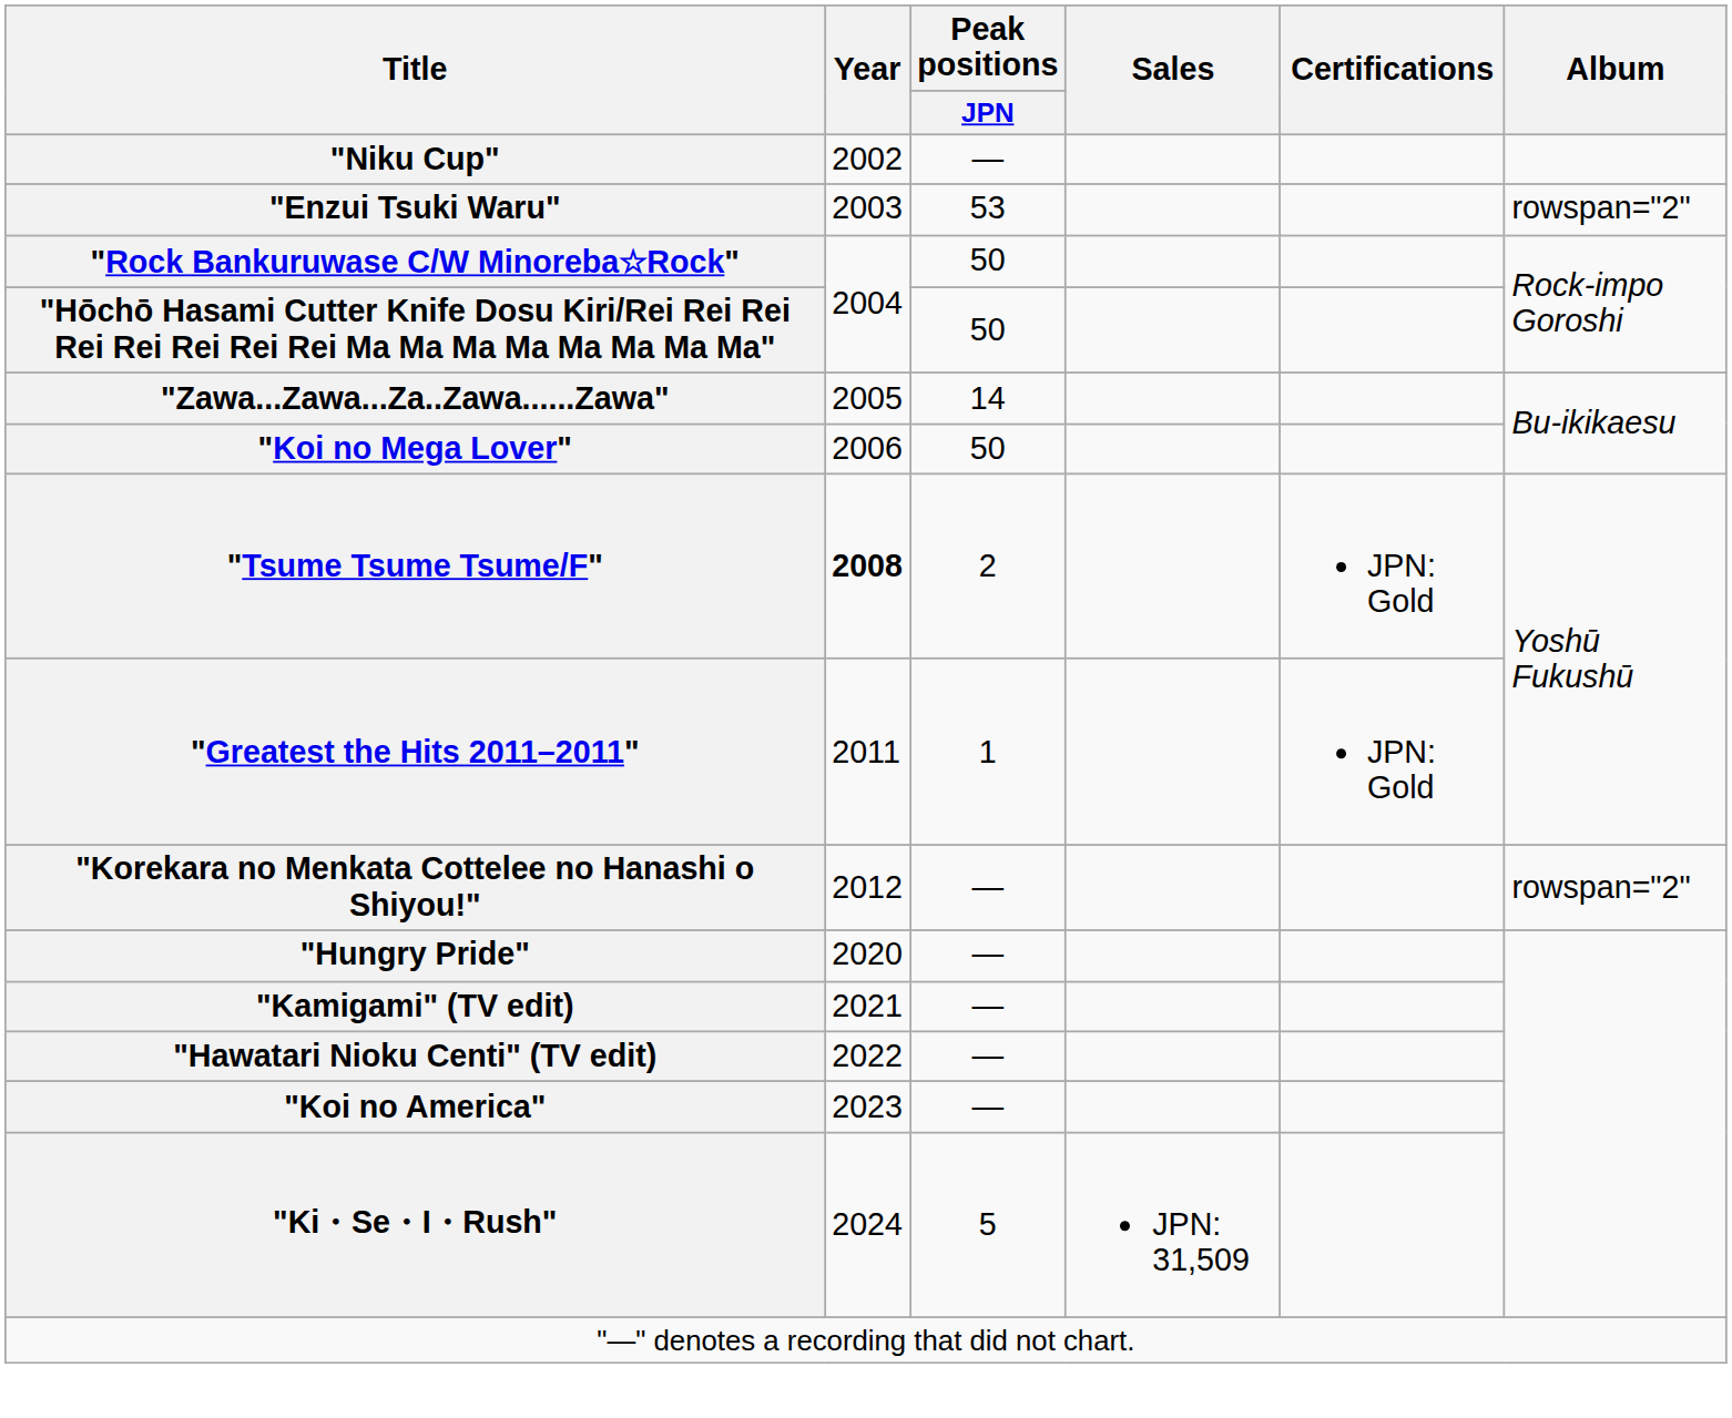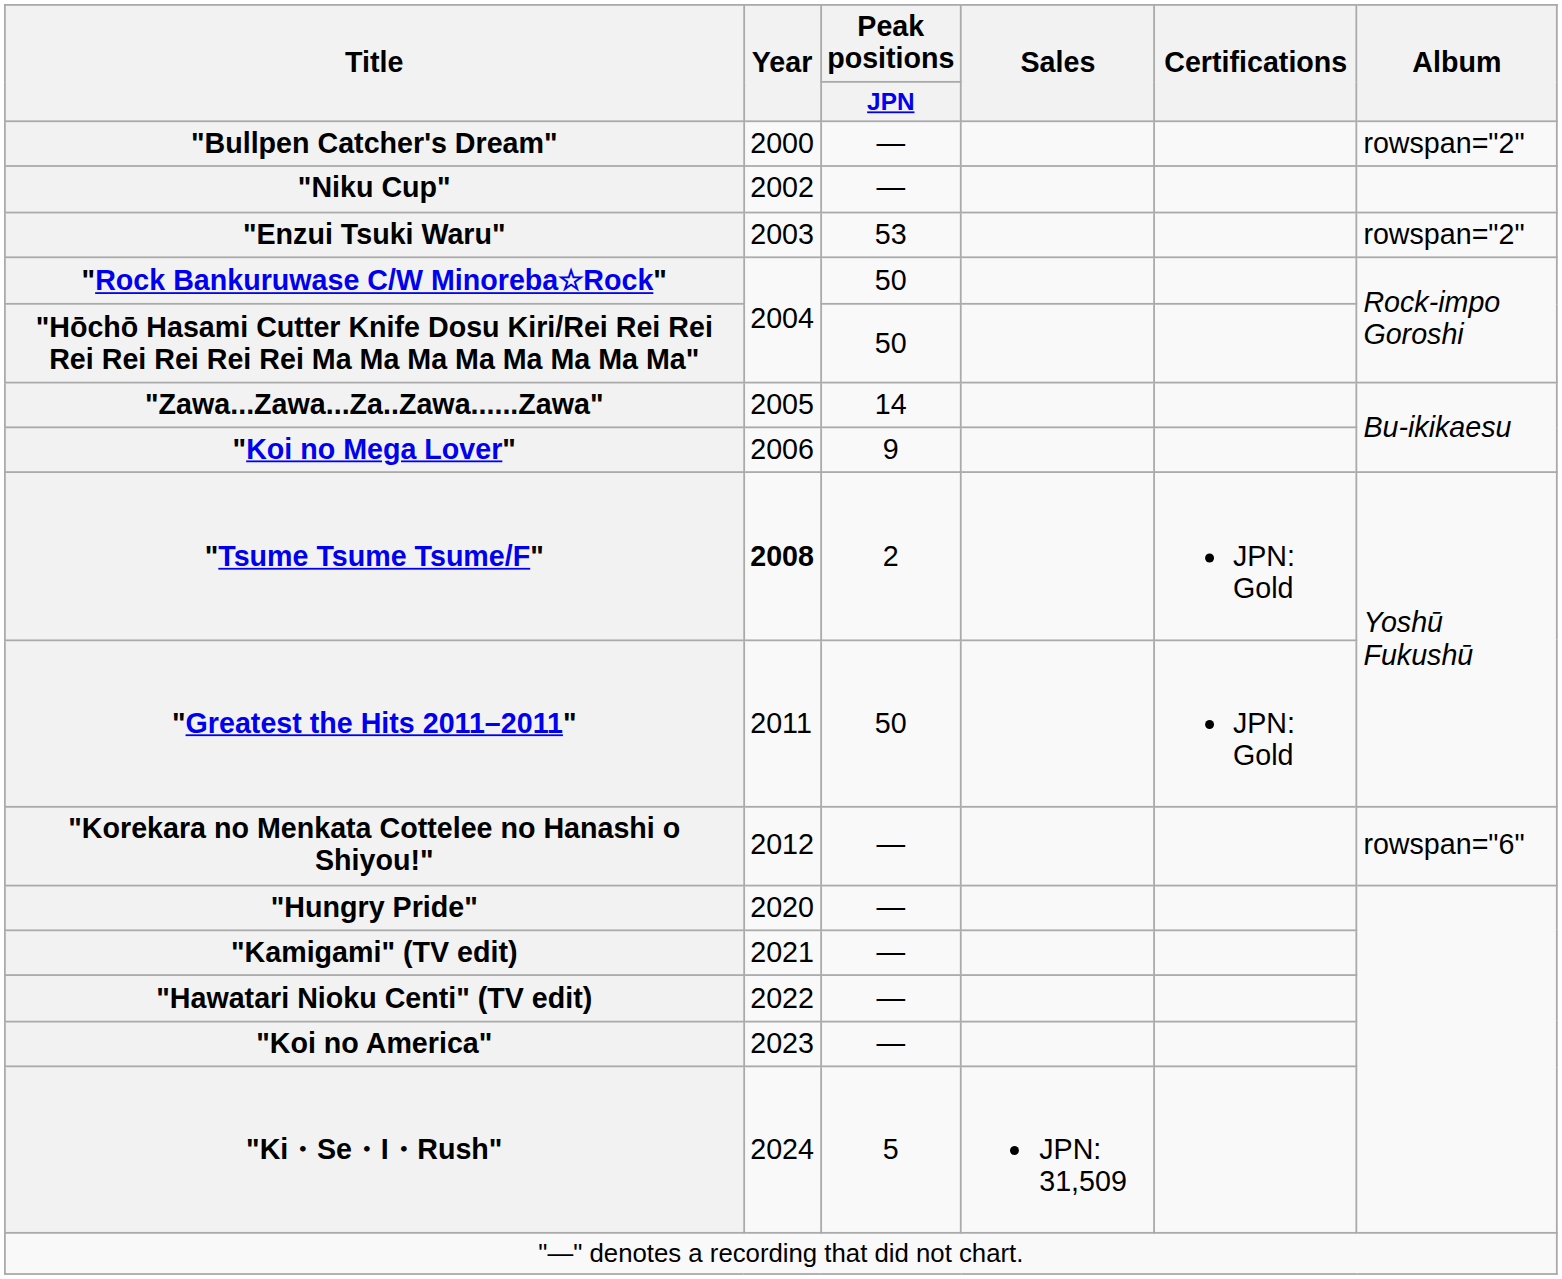+ row: "Bullpen Catcher's Dream" | 2000 | — | rowspan="2"
"Koi no Mega Lover" | Peak positions / JPN: 50 -> 9
"Greatest the Hits 2011–2011" | Peak positions / JPN: 1 -> 50
"Korekara no Menkata Cottelee no Hanashi o Shiyou!" | Album: rowspan="2" -> rowspan="6"
